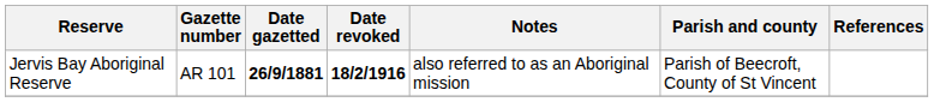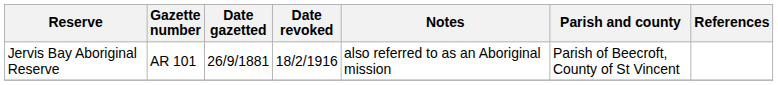Jervis Bay Aboriginal Reserve | Date gazetted: bold -> normal
Jervis Bay Aboriginal Reserve | Date revoked: bold -> normal
